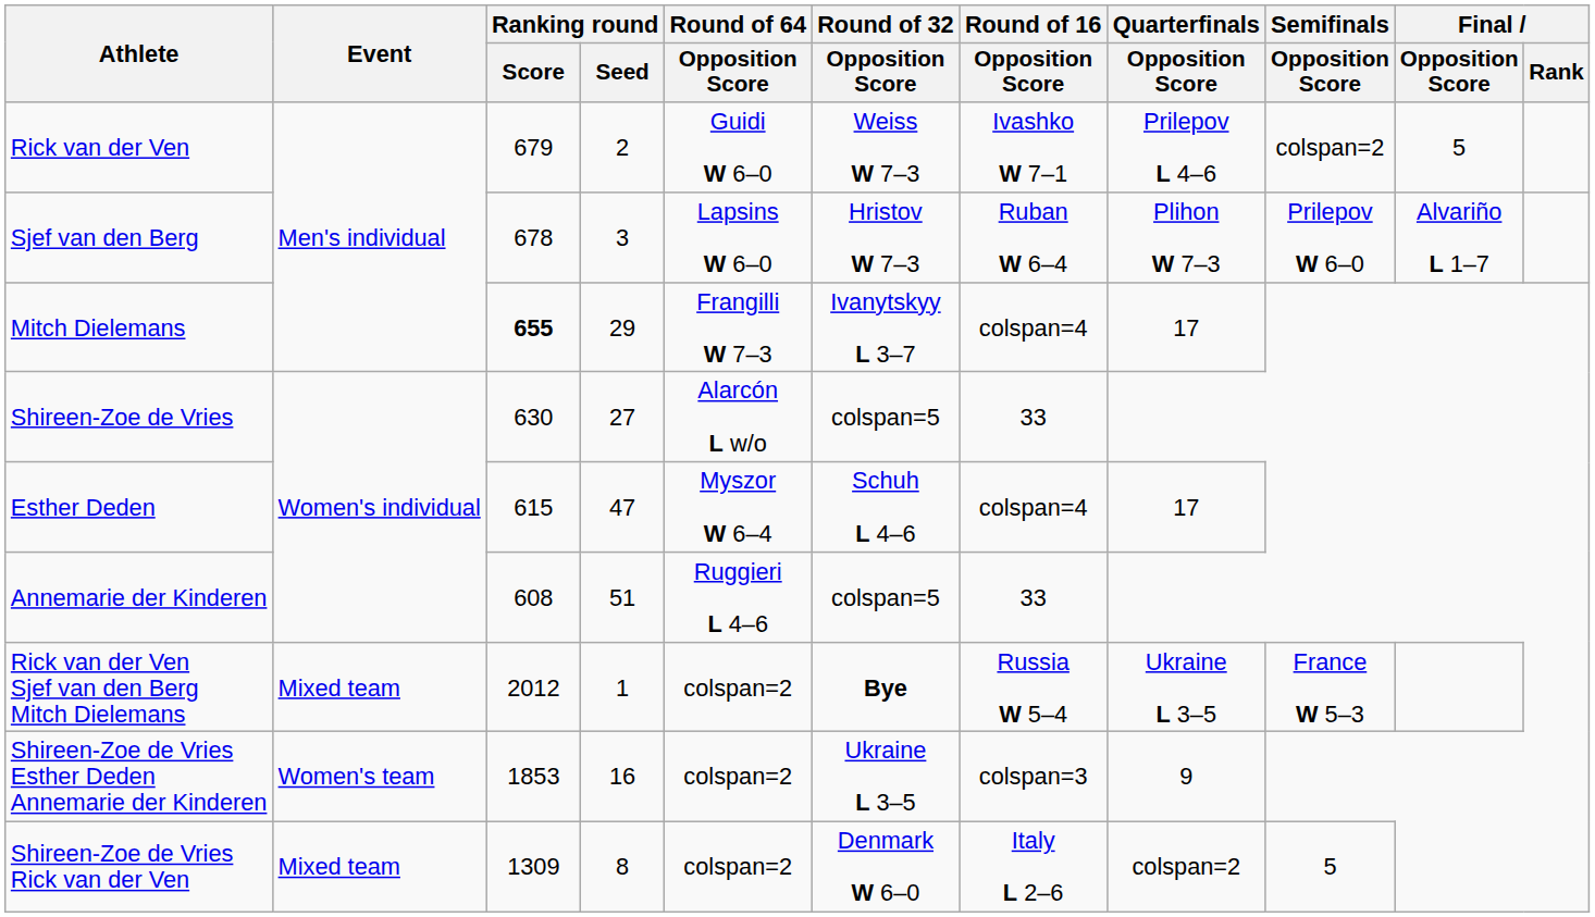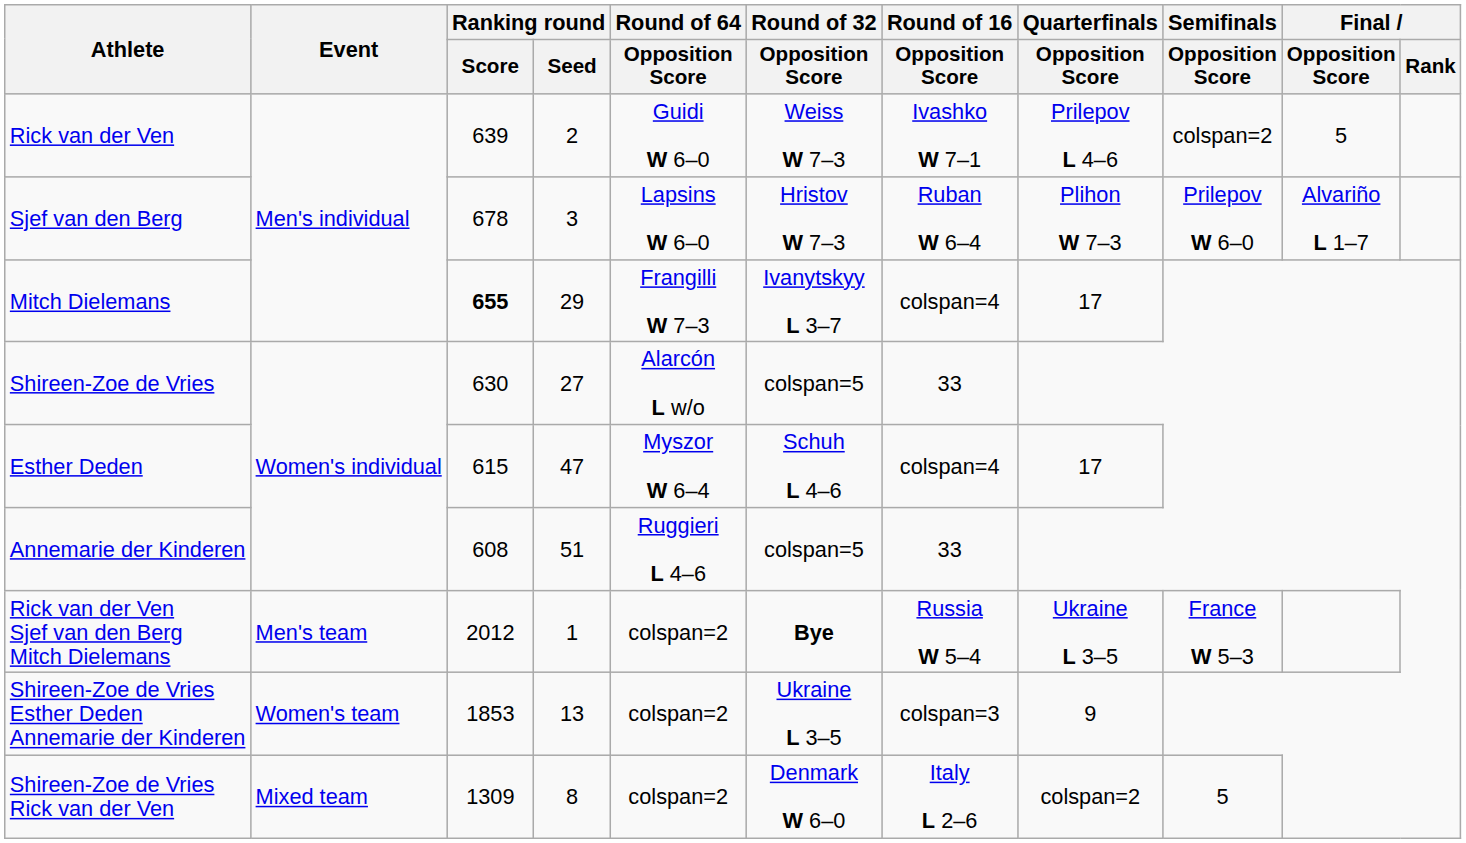Rick van der Ven | Ranking round / Score: 679 -> 639
Rick van der Ven Sjef van den Berg Mitch Dielemans | Event: Mixed team -> Men's team
Shireen-Zoe de Vries Esther Deden Annemarie der Kinderen | Ranking round / Seed: 16 -> 13
